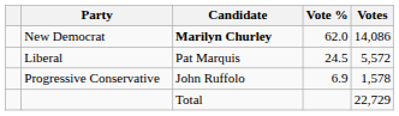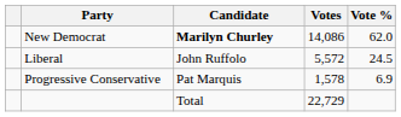columns swapped: Votes <-> Vote %
Liberal | Candidate: Pat Marquis -> John Ruffolo
Progressive Conservative | Candidate: John Ruffolo -> Pat Marquis
